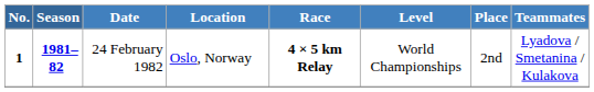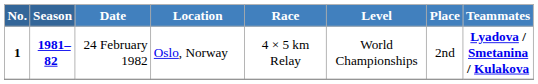24 February 1982 | Race: bold -> normal
24 February 1982 | Teammates: normal -> bold
